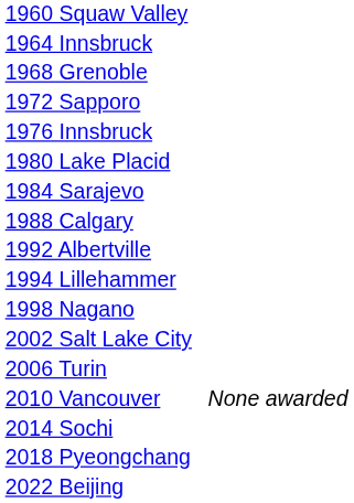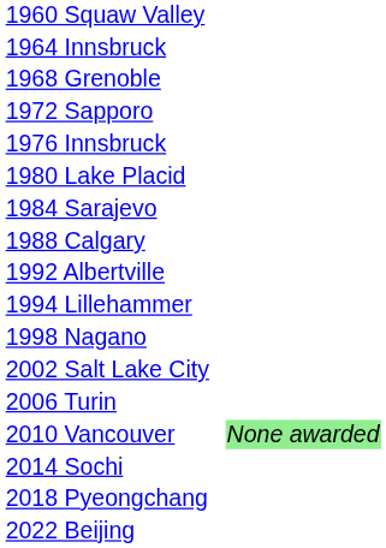2010 Vancouver | column 2: no background -> lightgreen background
